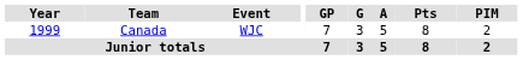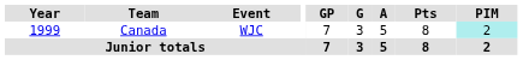Canada | PIM: no background -> paleturquoise background
